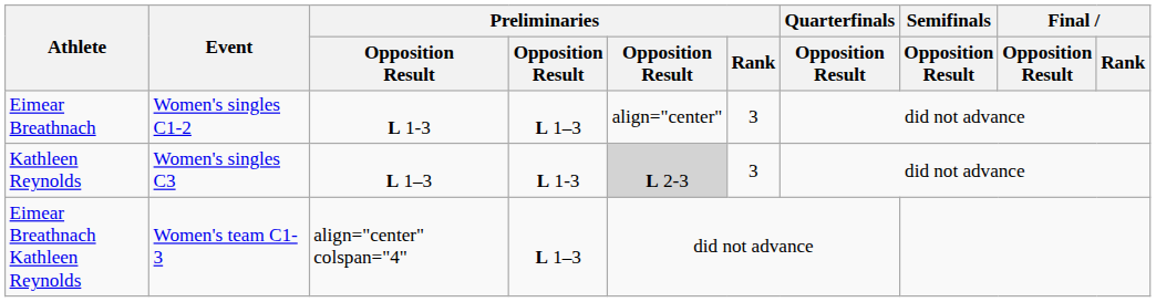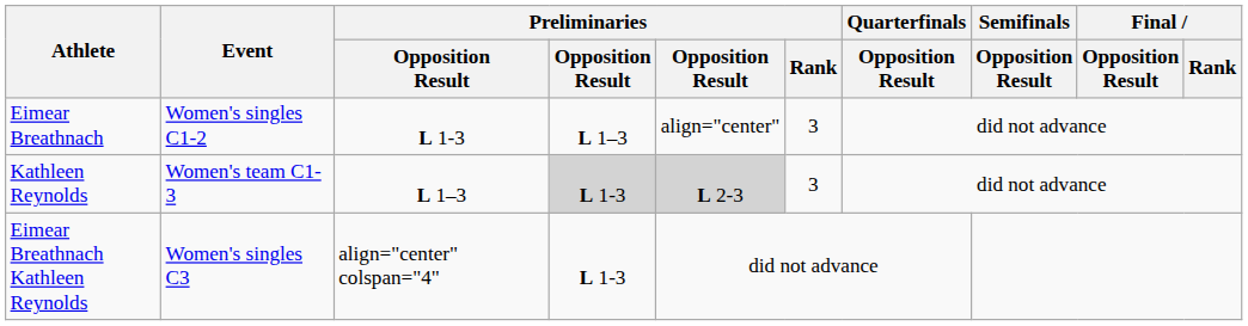Kathleen Reynolds | Event: Women's singles C3 -> Women's team C1-3
Kathleen Reynolds | column 4: no background -> lightgrey background
Eimear Breathnach Kathleen Reynolds | Event: Women's team C1-3 -> Women's singles C3
Eimear Breathnach Kathleen Reynolds | column 4: L 1–3 -> L 1-3
